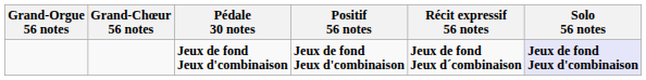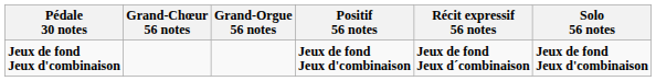columns swapped: Pédale 30 notes <-> Grand-Orgue 56 notes
row 2 | Solo 56 notes: lavender background -> no background
